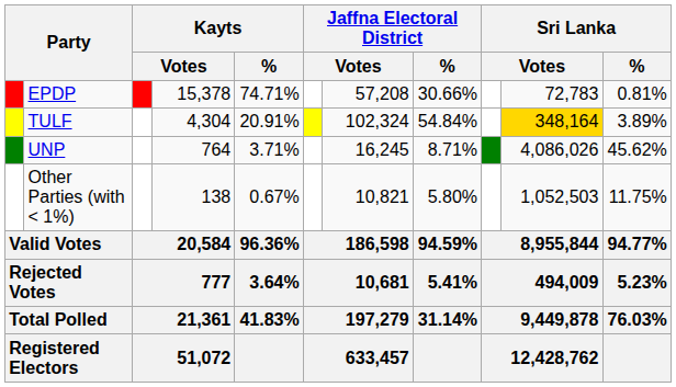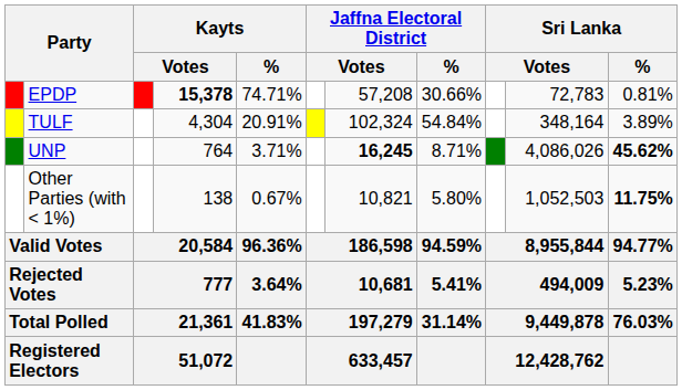EPDP | column 4: normal -> bold
TULF | column 10: gold background -> no background
UNP | column 7: normal -> bold
UNP | Sri Lanka / %: normal -> bold
Other Parties (with < 1%) | Sri Lanka / %: normal -> bold
